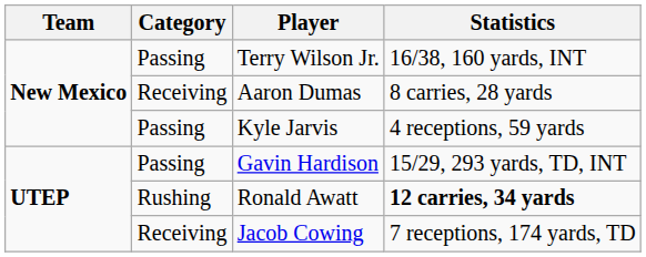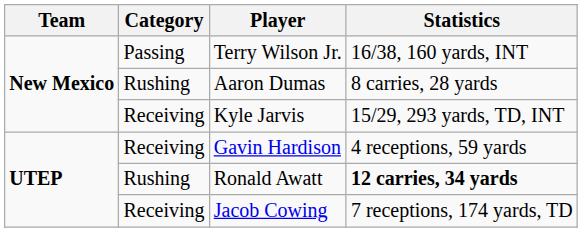Aaron Dumas | Category: Receiving -> Rushing
Kyle Jarvis | Category: Passing -> Receiving
Kyle Jarvis | Statistics: 4 receptions, 59 yards -> 15/29, 293 yards, TD, INT
Gavin Hardison | Category: Passing -> Receiving
Gavin Hardison | Statistics: 15/29, 293 yards, TD, INT -> 4 receptions, 59 yards
